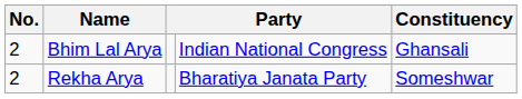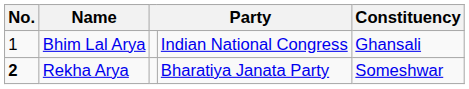Bhim Lal Arya | No.: 2 -> 1
Rekha Arya | No.: normal -> bold
